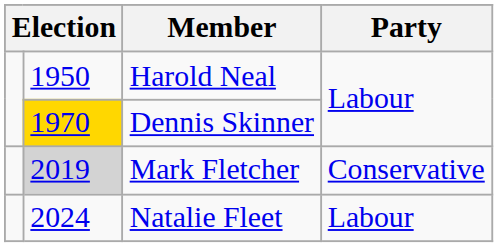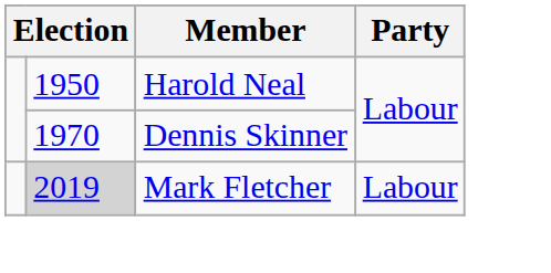Dennis Skinner | column 2: gold background -> no background
Mark Fletcher | Party: Conservative -> Labour
- row: 2024 | Natalie Fleet | Labour
